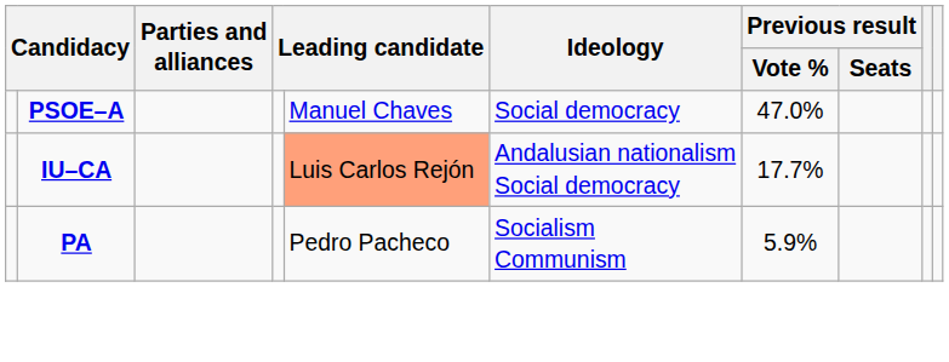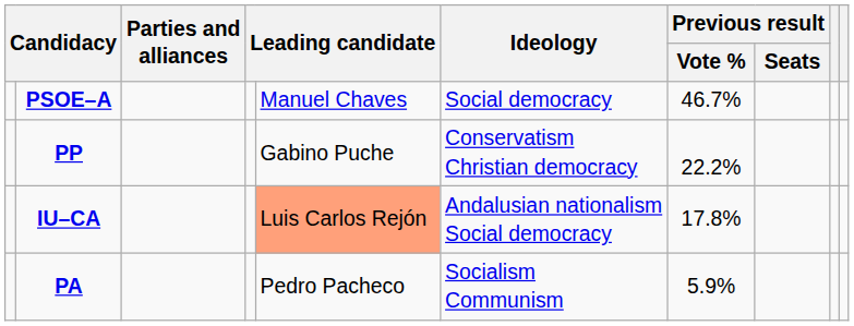PSOE–A | Previous result / Vote %: 47.0% -> 46.7%
+ row: PP | Gabino Puche | Conservatism Christian democracy | 22.2%
IU–CA | Previous result / Vote %: 17.7% -> 17.8%
